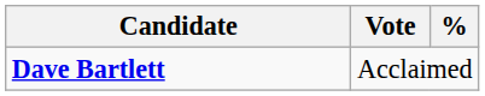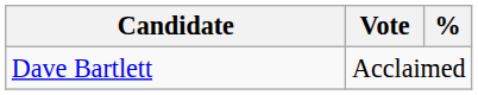Dave Bartlett | Candidate: bold -> normal
